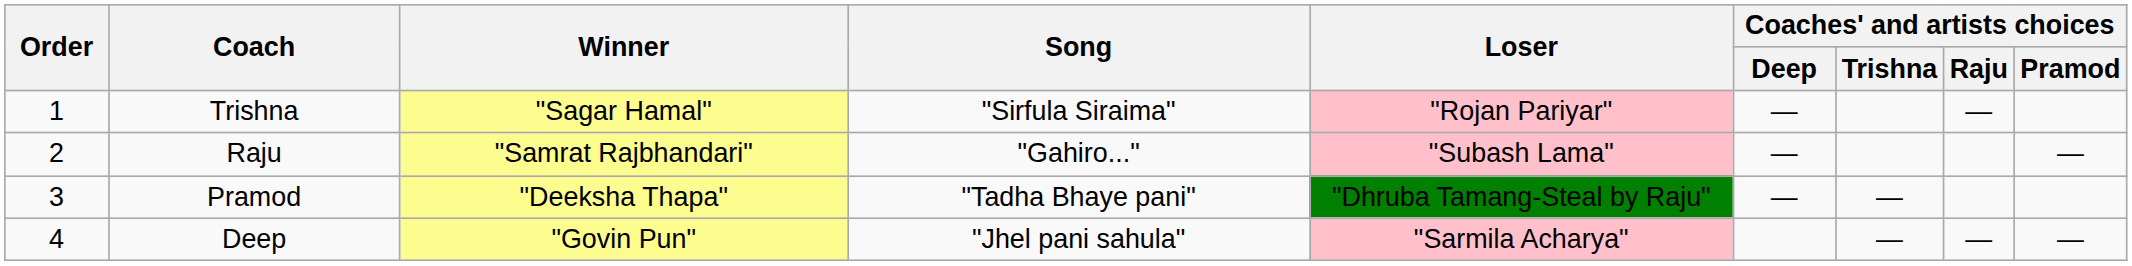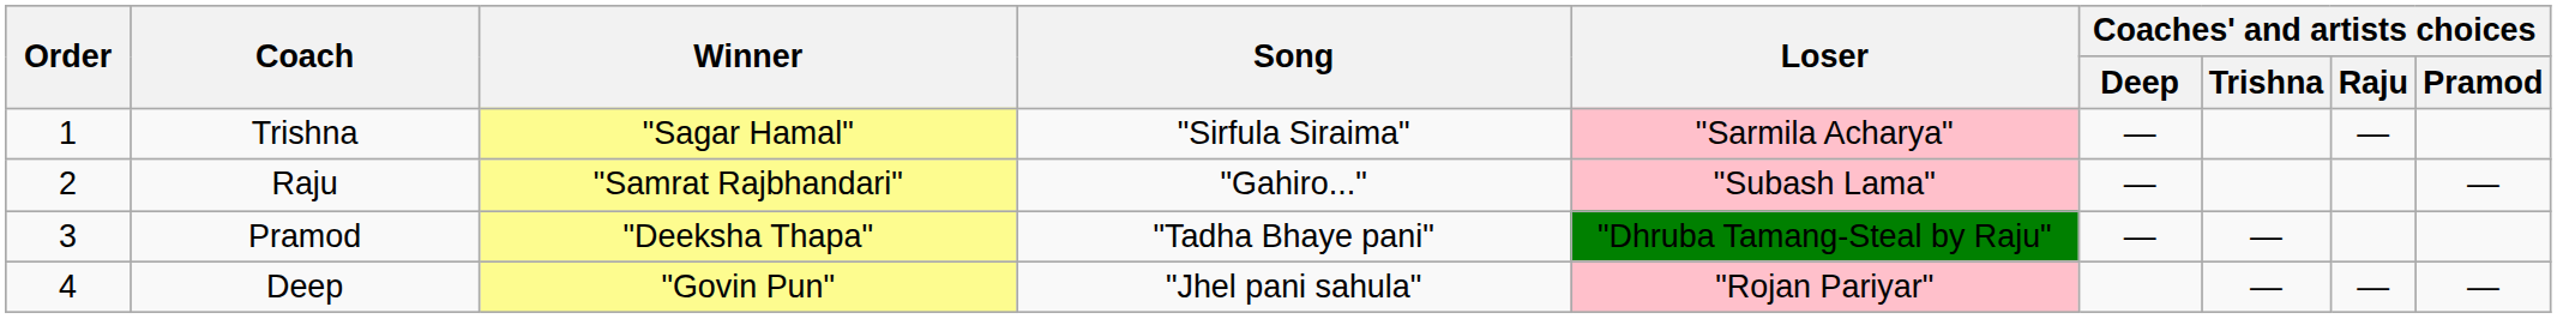row 3 | Loser: "Rojan Pariyar" -> "Sarmila Acharya"
row 6 | Loser: "Sarmila Acharya" -> "Rojan Pariyar"
